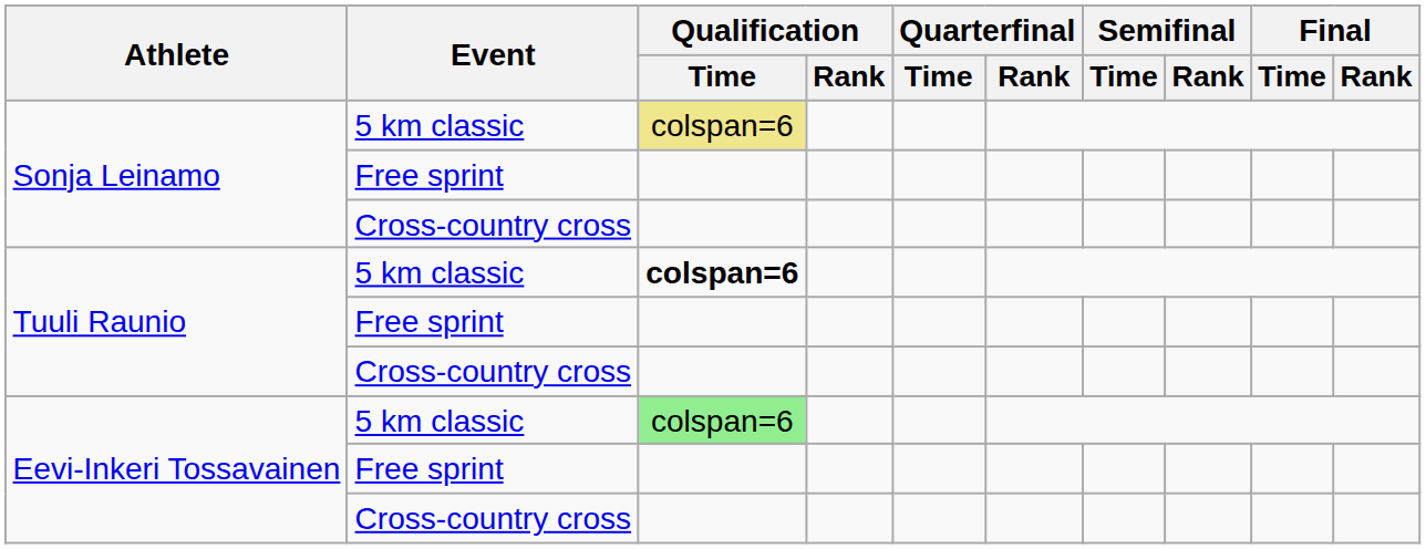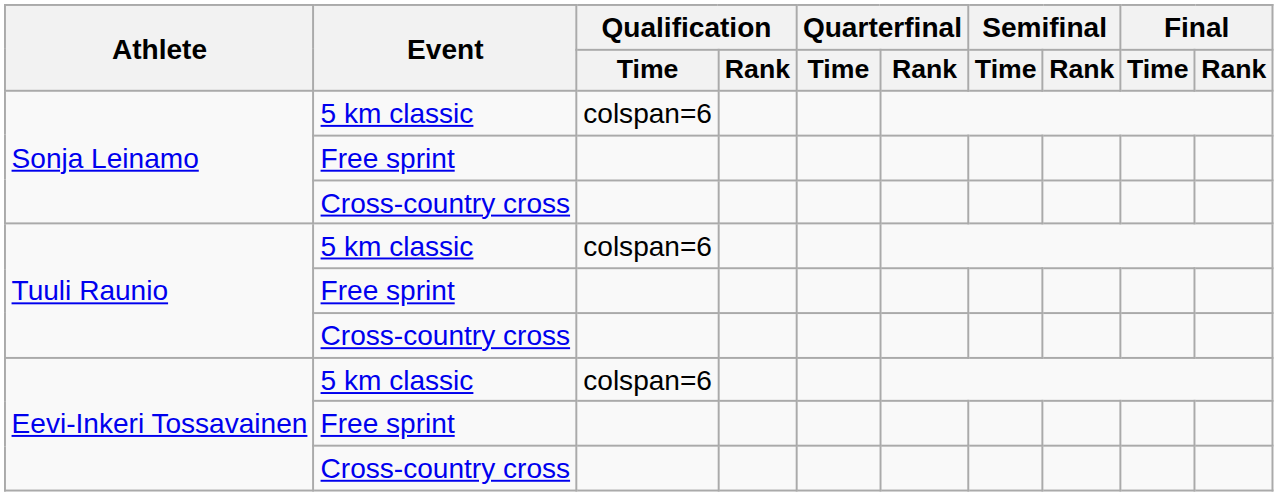Sonja Leinamo / 5 km classic | Qualification / Time: khaki background -> no background
Tuuli Raunio / 5 km classic | Qualification / Time: bold -> normal
Eevi-Inkeri Tossavainen / 5 km classic | Qualification / Time: lightgreen background -> no background
